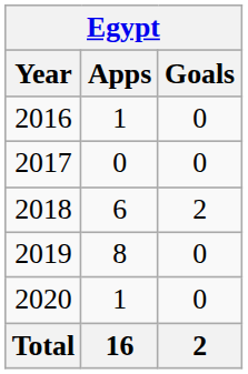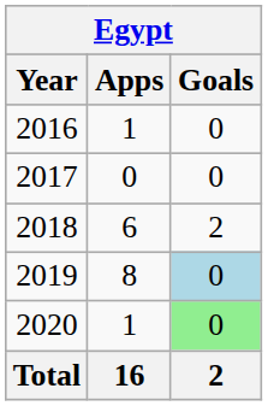2019 | Goals: no background -> lightblue background
2020 | Goals: no background -> lightgreen background
